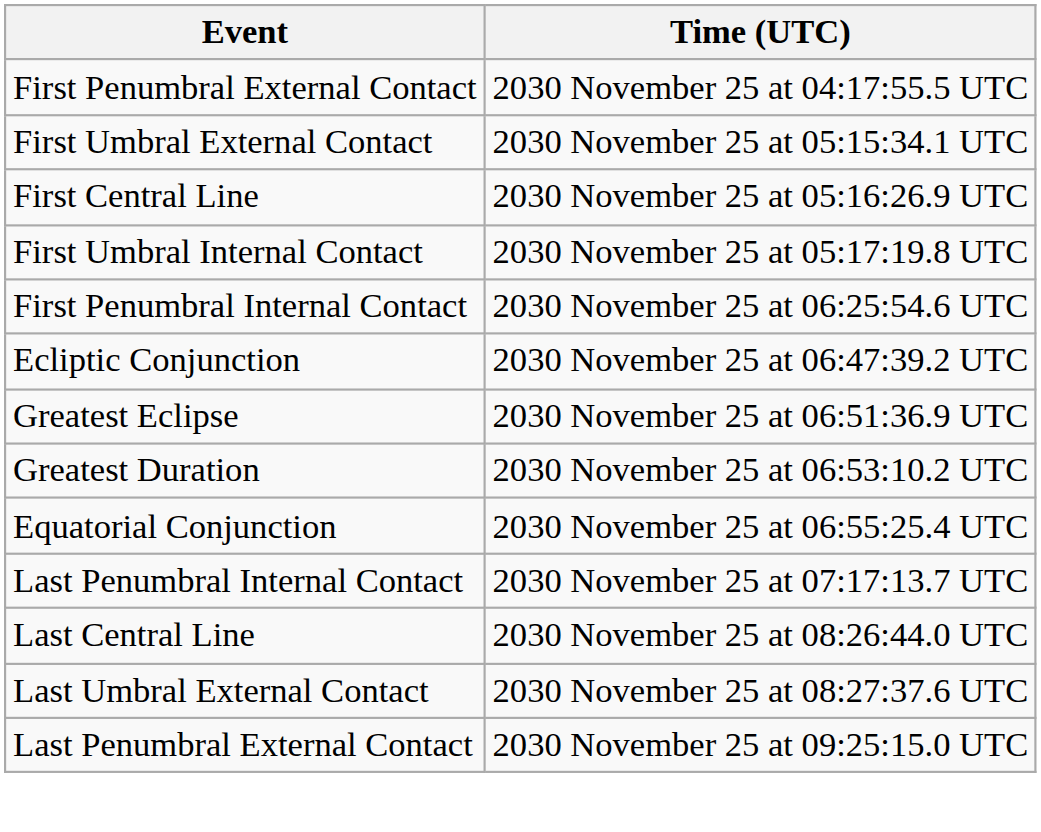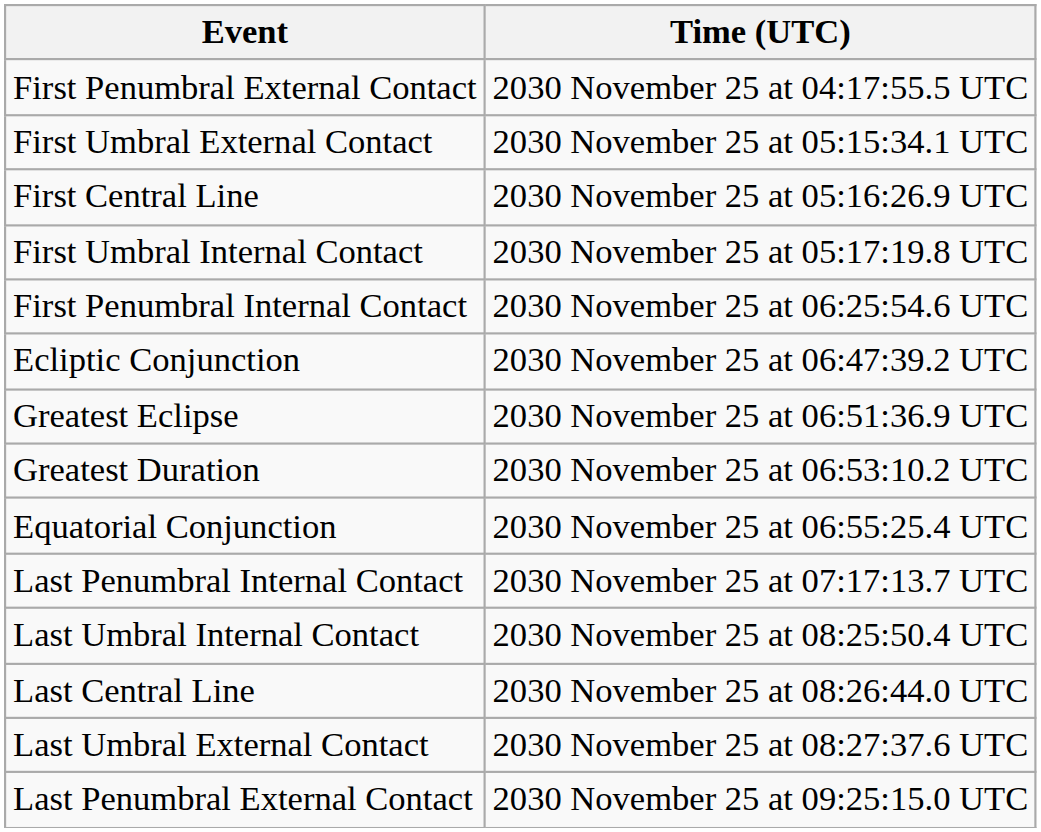+ row: Last Umbral Internal Contact | 2030 November 25 at 08:25:50.4 UTC
